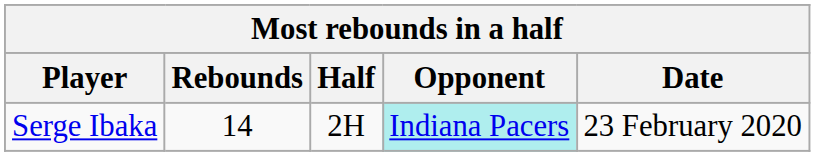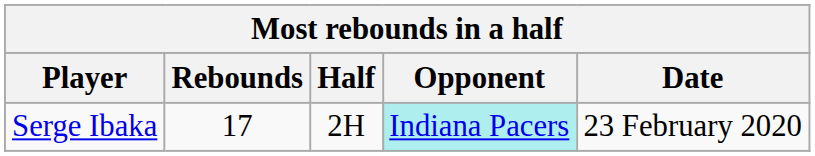Serge Ibaka | Rebounds: 14 -> 17
